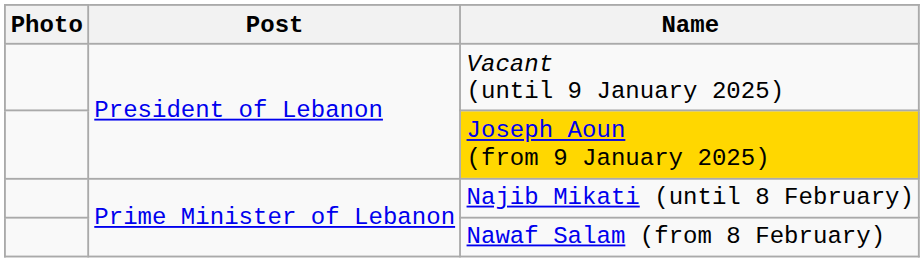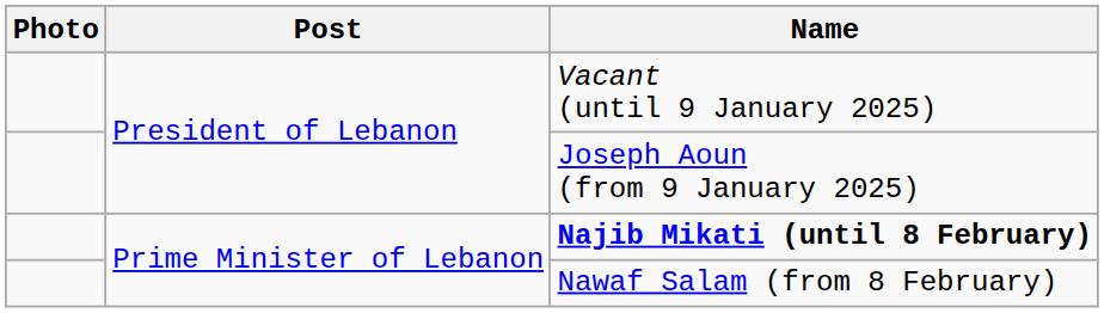Joseph Aoun (from 9 January 2025) | Name: gold background -> no background
Najib Mikati (until 8 February) | Name: normal -> bold
